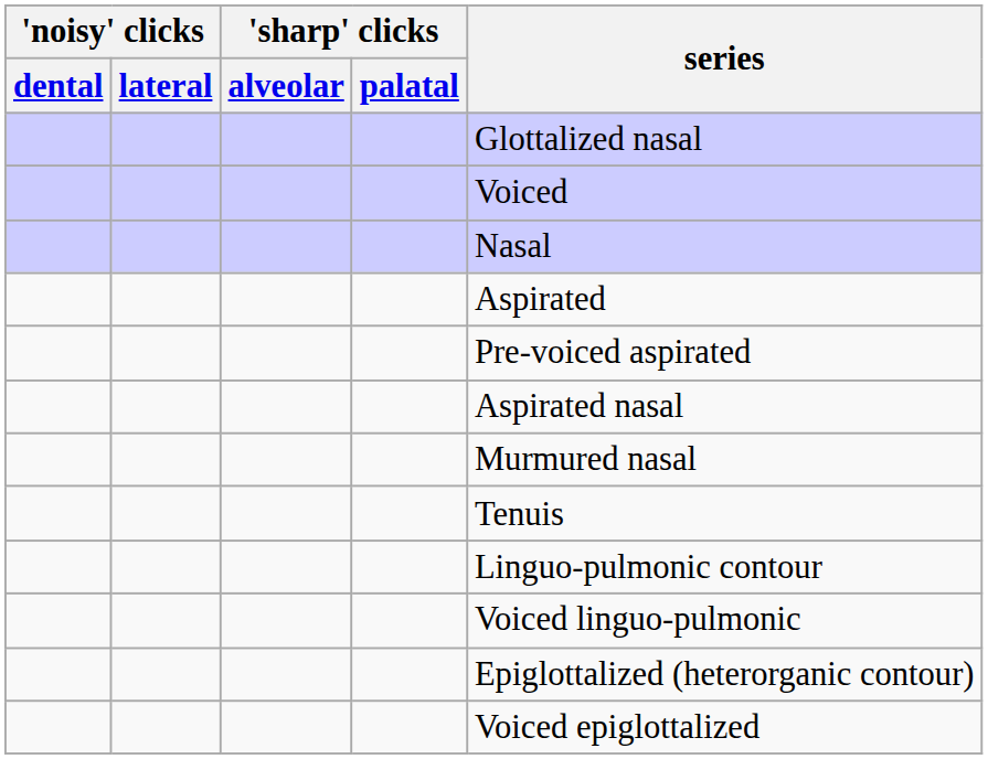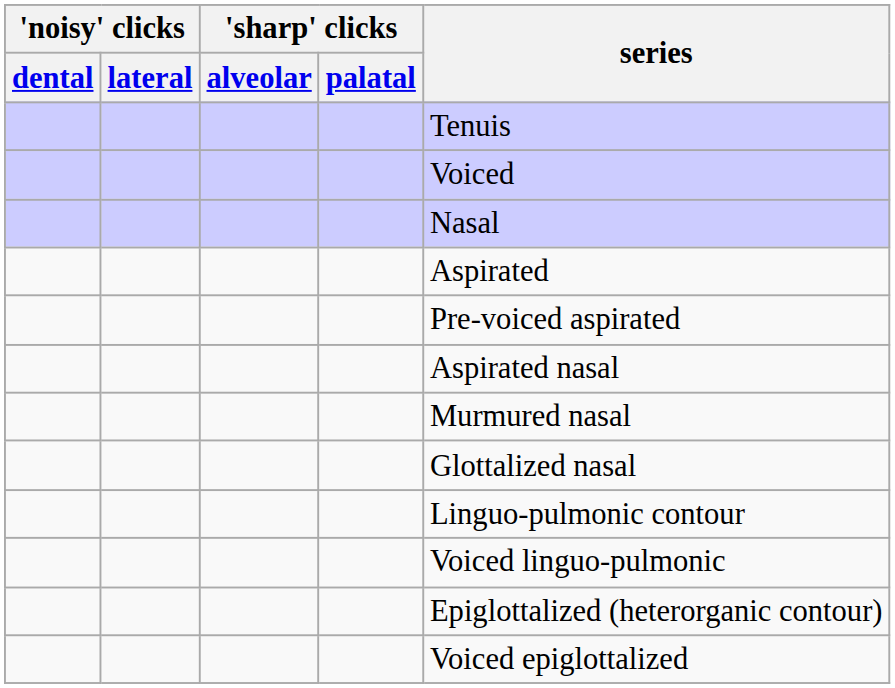row 3 | series: Glottalized nasal -> Tenuis
row 10 | series: Tenuis -> Glottalized nasal
